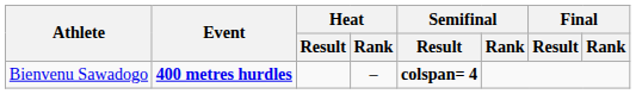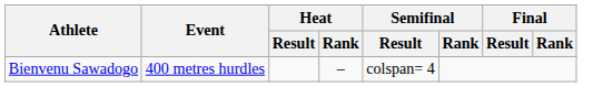Bienvenu Sawadogo | Event: bold -> normal
Bienvenu Sawadogo | Semifinal / Result: bold -> normal
